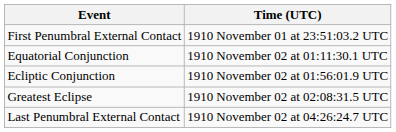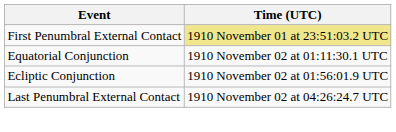First Penumbral External Contact | Time (UTC): no background -> khaki background
- row: Greatest Eclipse | 1910 November 02 at 02:08:31.5 UTC
